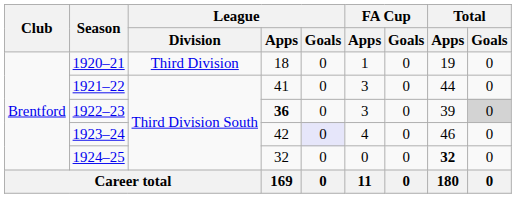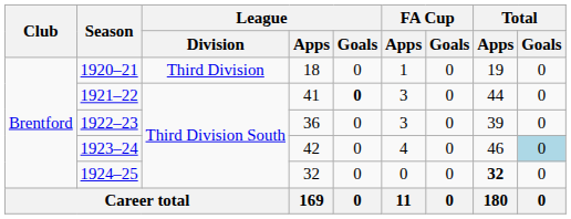1921–22 | League / Goals: normal -> bold
1922–23 | League / Apps: bold -> normal
1922–23 | Total / Goals: lightgrey background -> no background
1923–24 | League / Goals: lavender background -> no background
1923–24 | Total / Goals: no background -> lightblue background
